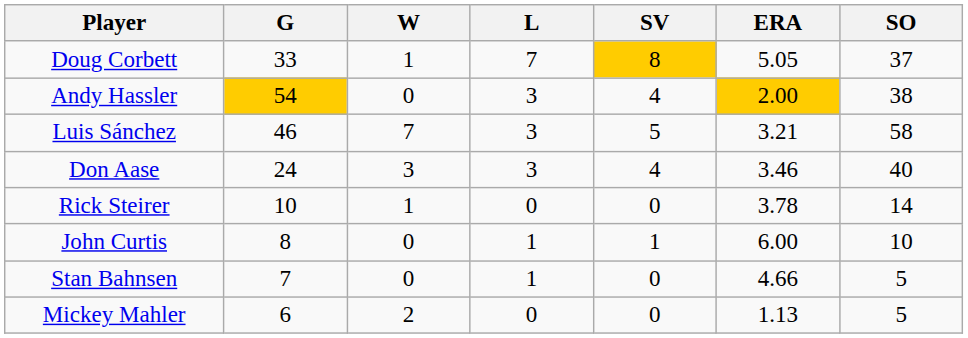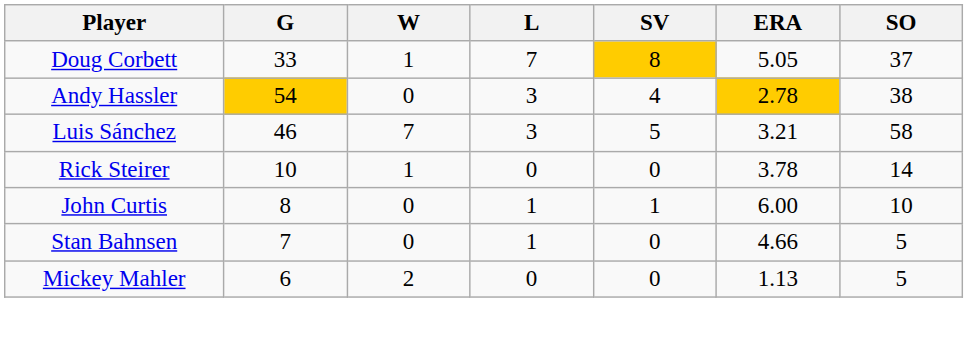Andy Hassler | ERA: 2.00 -> 2.78
- row: Don Aase | 24 | 3 | 3 | 4 | 3.46 | 40
